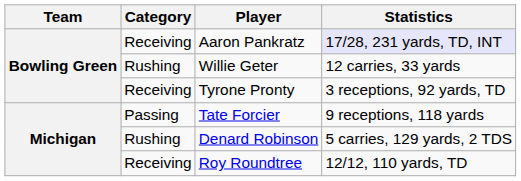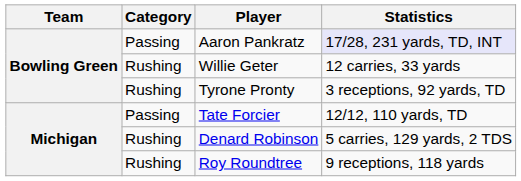Aaron Pankratz | Category: Receiving -> Passing
Tyrone Pronty | Category: Receiving -> Rushing
Tate Forcier | Statistics: 9 receptions, 118 yards -> 12/12, 110 yards, TD
Roy Roundtree | Category: Receiving -> Rushing
Roy Roundtree | Statistics: 12/12, 110 yards, TD -> 9 receptions, 118 yards
